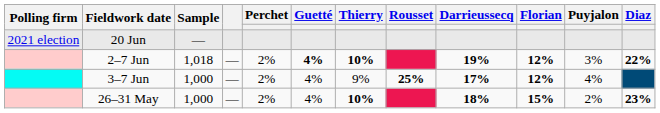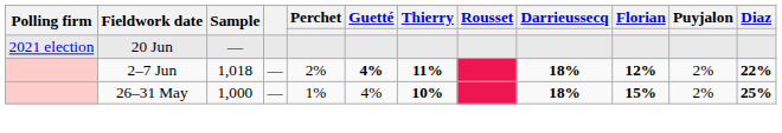2–7 Jun | Thierry: 10% -> 11%
2–7 Jun | Darrieussecq: 19% -> 18%
2–7 Jun | Puyjalon: 3% -> 2%
- row: 3–7 Jun | 1,000 | — | 2% | 4% | 9% | 25% | 17% | 12% | 4%
26–31 May | Perchet: 2% -> 1%
26–31 May | Diaz: 23% -> 25%
